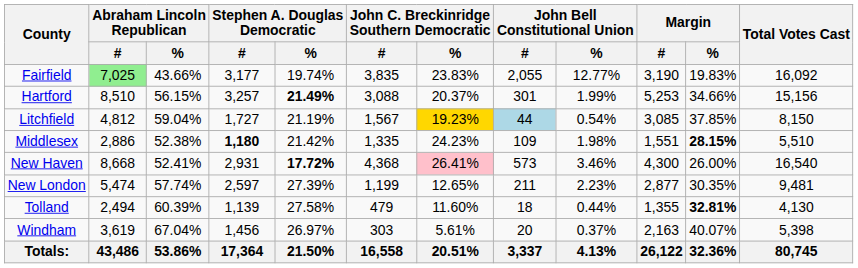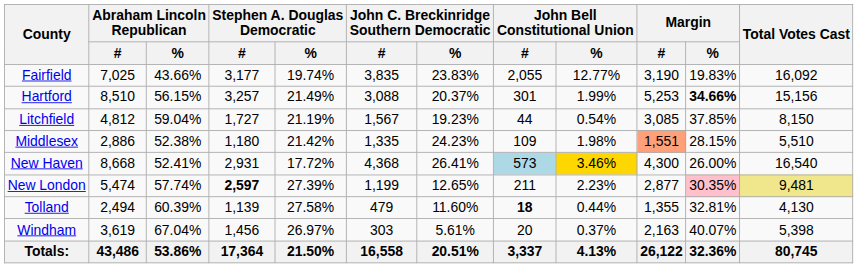Fairfield | Abraham Lincoln Republican / #: lightgreen background -> no background
Hartford | Stephen A. Douglas Democratic / %: bold -> normal
Hartford | Margin / %: normal -> bold
Litchfield | John C. Breckinridge Southern Democratic / %: gold background -> no background
Litchfield | John Bell Constitutional Union / #: lightblue background -> no background
Middlesex | Stephen A. Douglas Democratic / #: bold -> normal
Middlesex | Margin / #: no background -> lightsalmon background
Middlesex | Margin / %: bold -> normal
New Haven | Stephen A. Douglas Democratic / %: bold -> normal
New Haven | John C. Breckinridge Southern Democratic / %: pink background -> no background
New Haven | John Bell Constitutional Union / #: no background -> lightblue background
New Haven | John Bell Constitutional Union / %: no background -> gold background
New London | Stephen A. Douglas Democratic / #: normal -> bold
New London | Margin / %: no background -> pink background
New London | Total Votes Cast: no background -> khaki background
Tolland | John Bell Constitutional Union / #: normal -> bold
Tolland | Margin / %: bold -> normal
